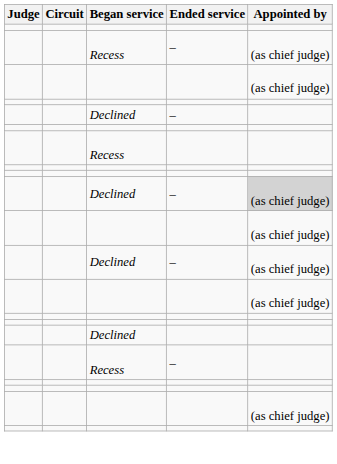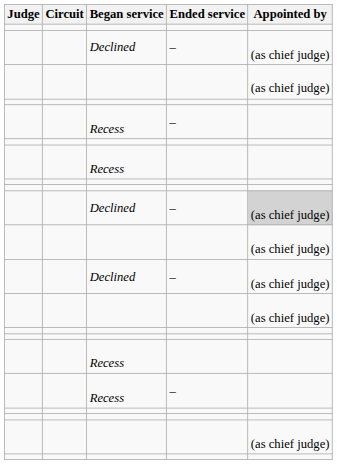row 3 | Began service: Recess -> Declined
row 6 | Began service: Declined -> Recess
row 17 | Began service: Declined -> Recess
